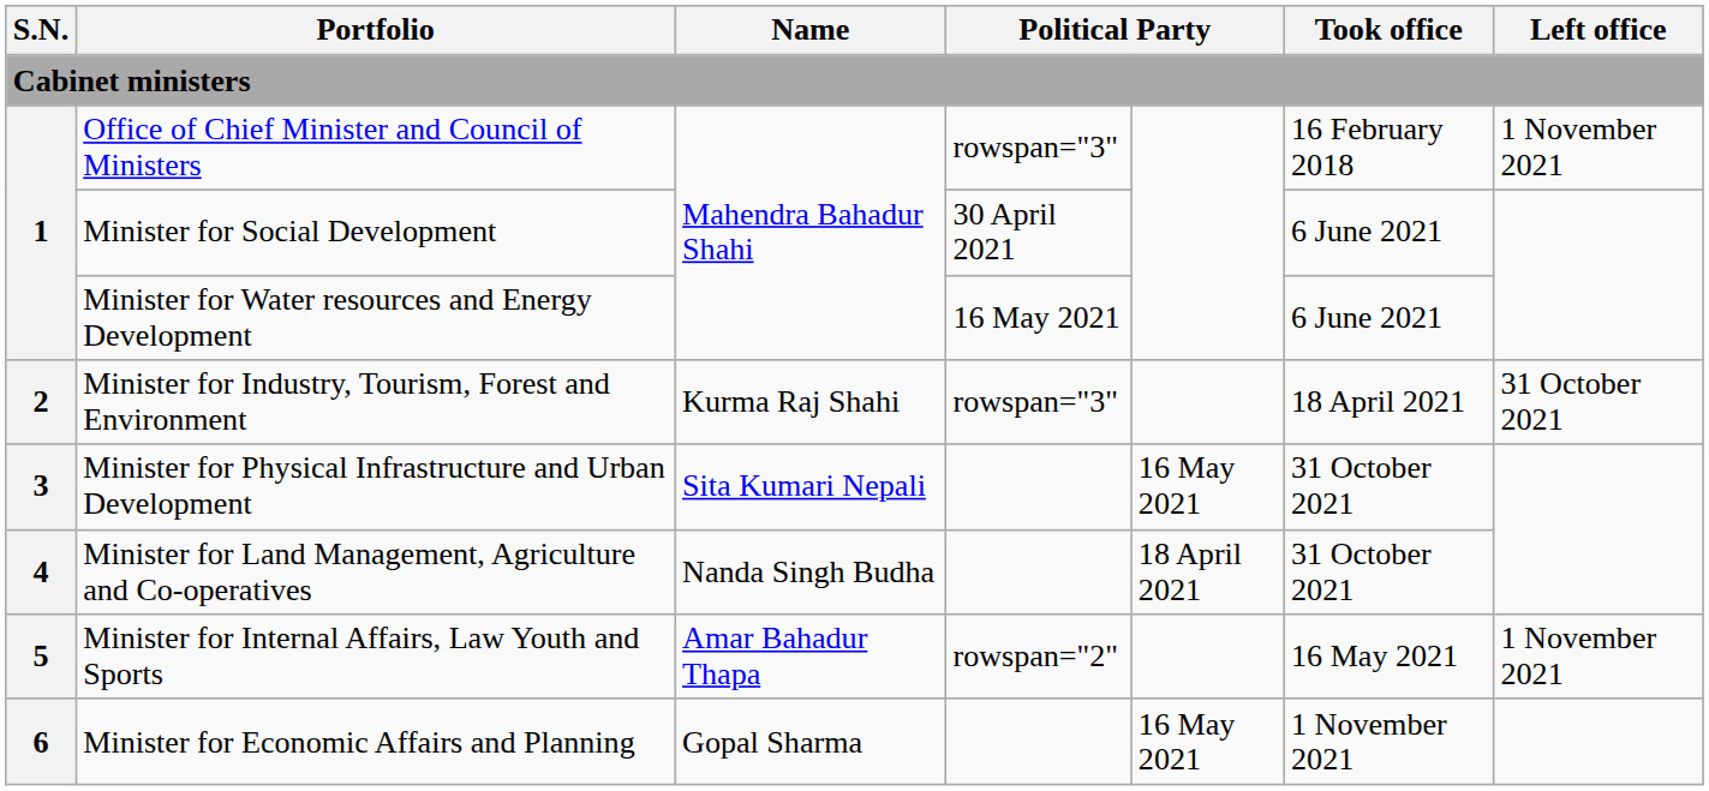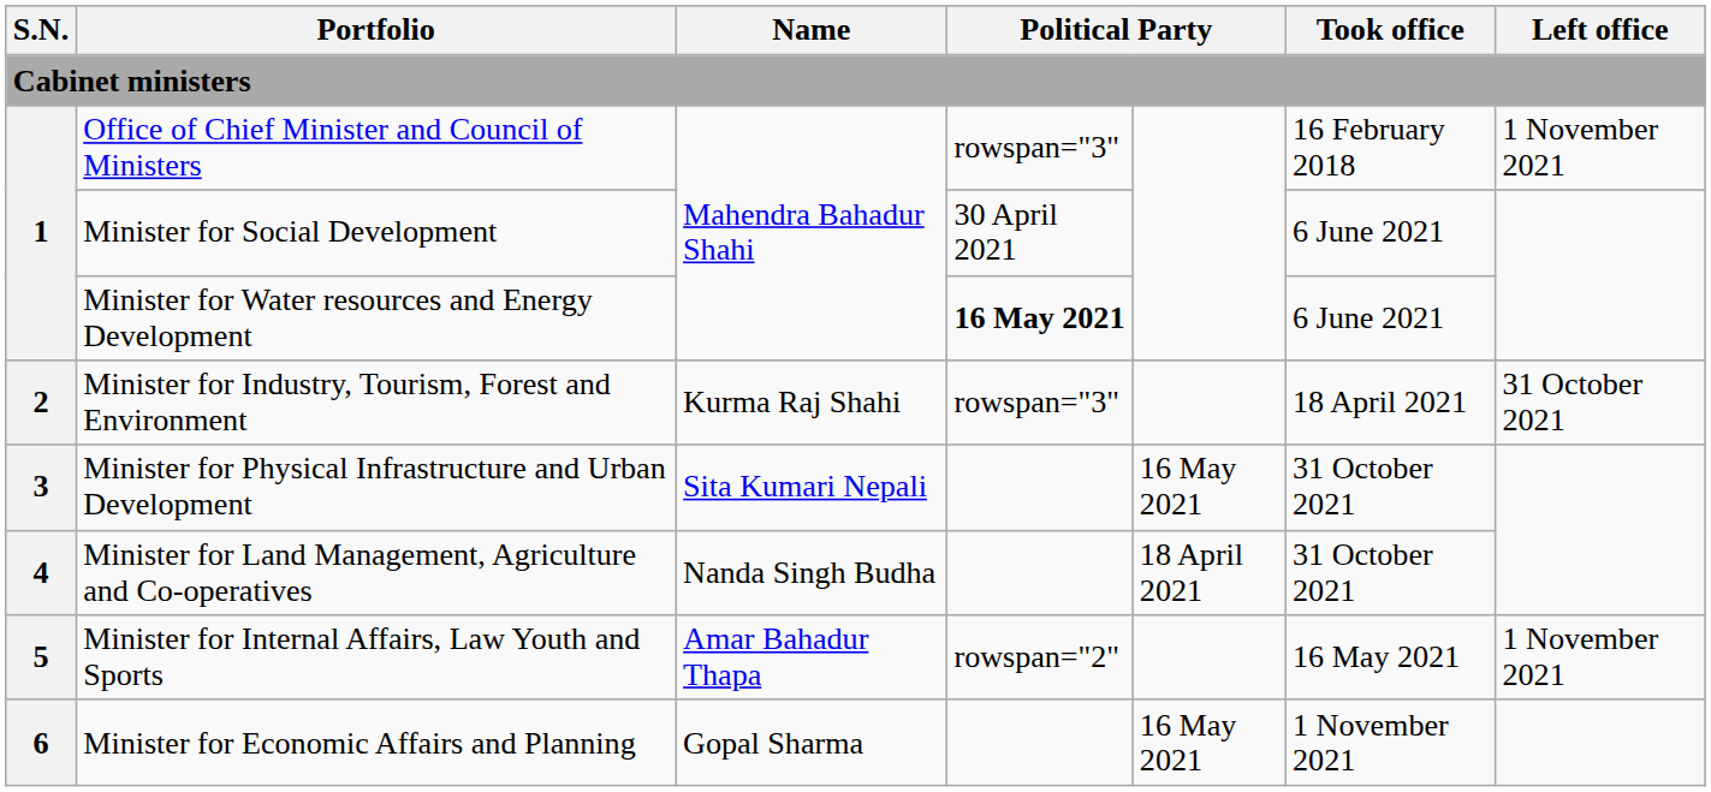Minister for Water resources and Energy Development | column 4: normal -> bold
